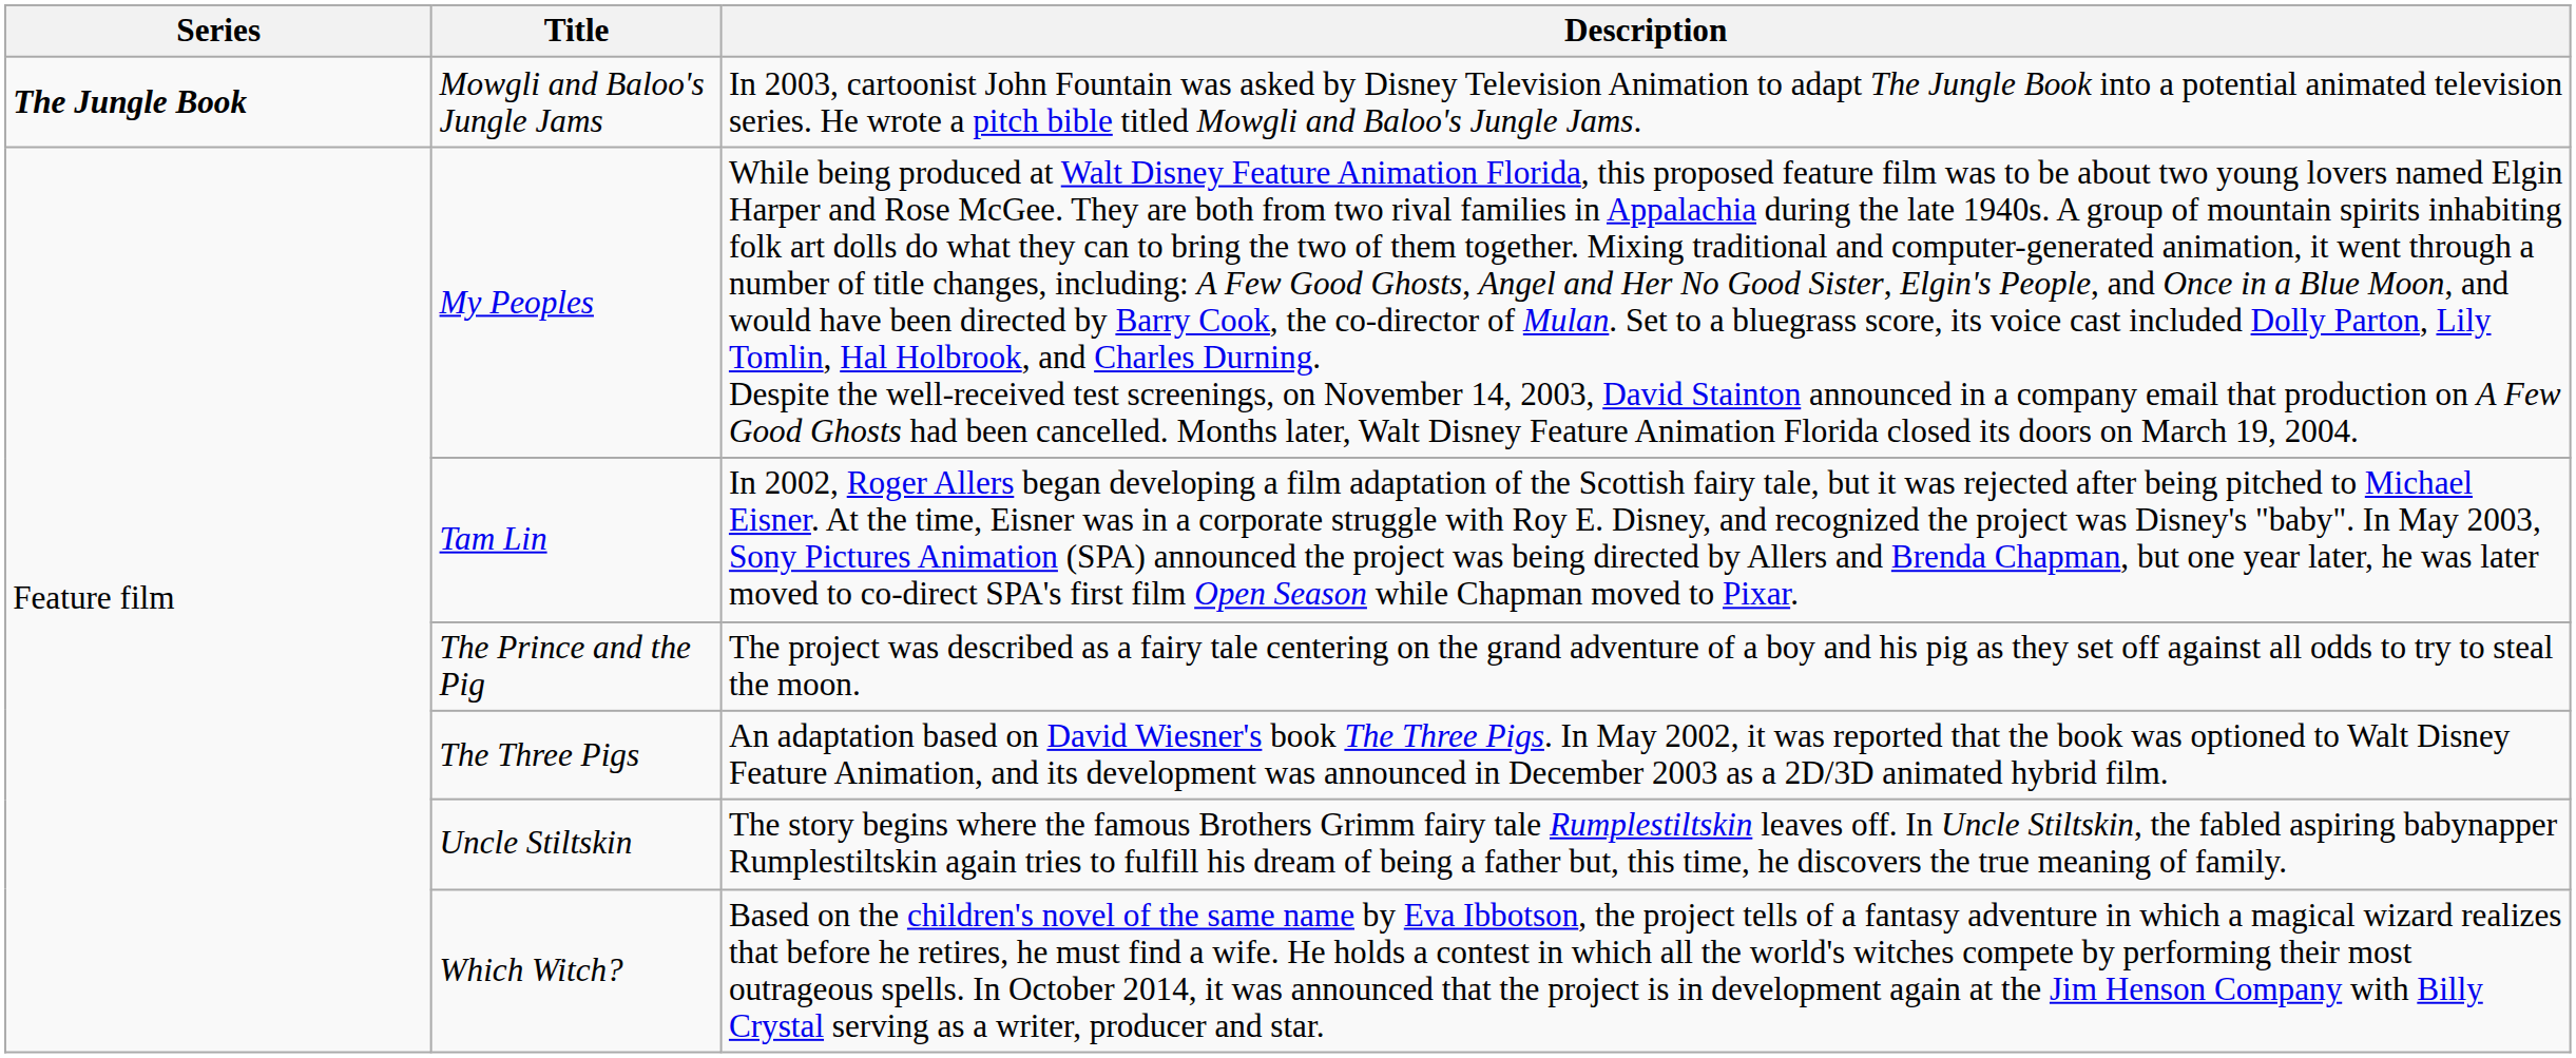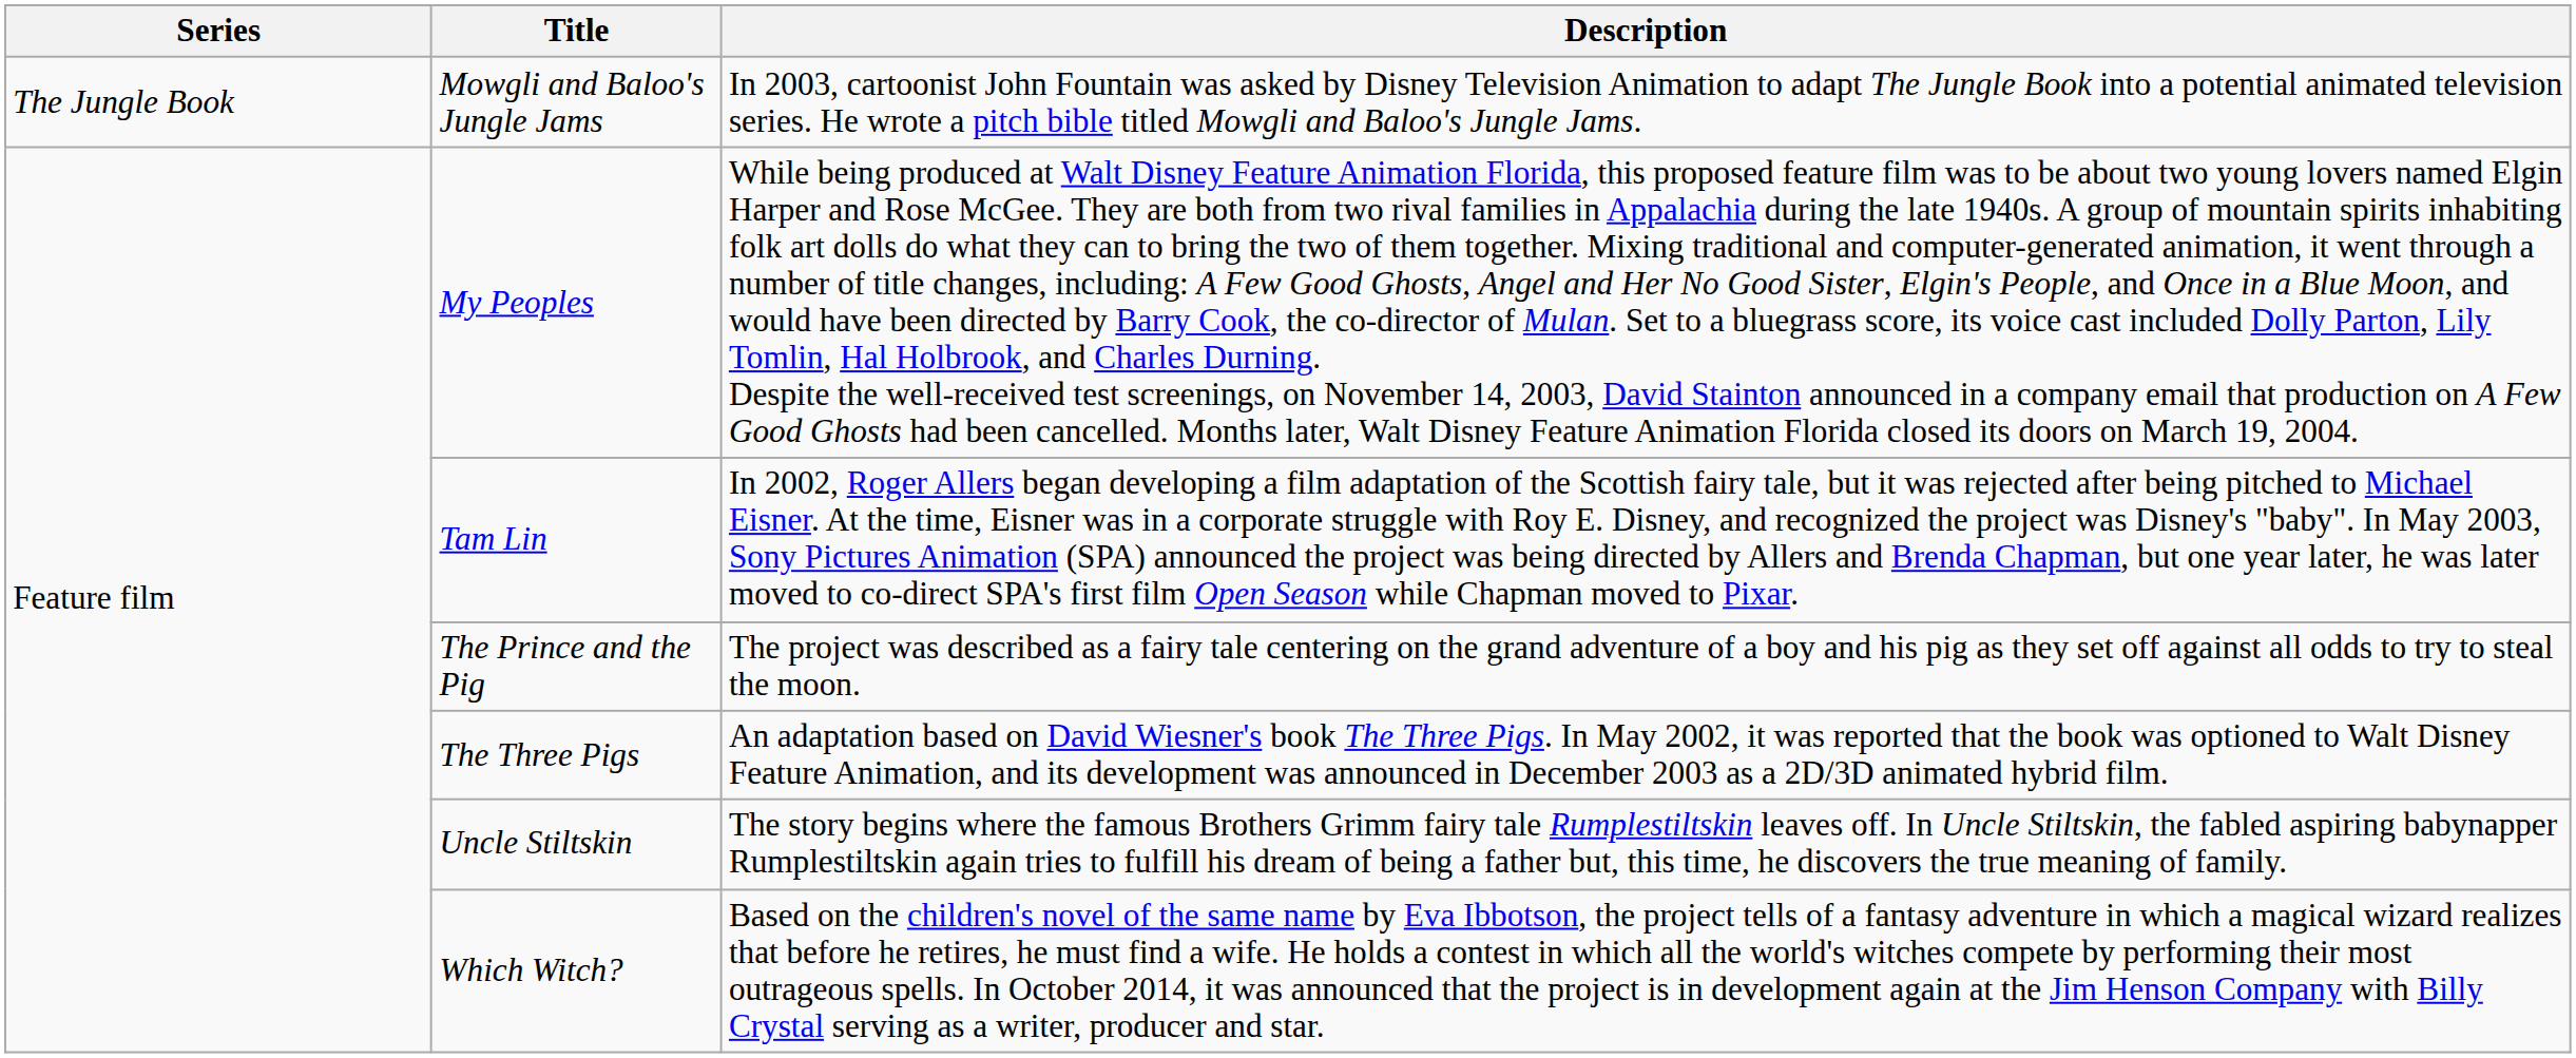Mowgli and Baloo's Jungle Jams | Series: bold -> normal
